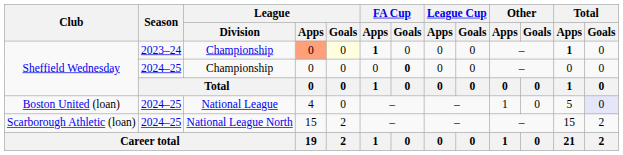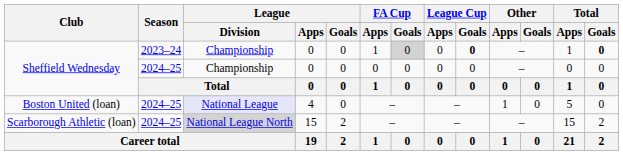Sheffield Wednesday / 2023–24 | League / Apps: lightsalmon background -> no background
Sheffield Wednesday / 2023–24 | League / Goals: lightyellow background -> no background
Sheffield Wednesday / 2023–24 | FA Cup / Apps: bold -> normal
Sheffield Wednesday / 2023–24 | FA Cup / Goals: no background -> lightgrey background
Sheffield Wednesday / 2023–24 | League Cup / Goals: normal -> bold
Sheffield Wednesday / 2023–24 | Total / Apps: bold -> normal
Sheffield Wednesday / 2023–24 | Total / Goals: normal -> bold
Sheffield Wednesday / 2024–25 | FA Cup / Goals: bold -> normal
Boston United (loan) | League / Division: no background -> lavender background
Boston United (loan) | Total / Goals: lavender background -> no background
Scarborough Athletic (loan) | League / Division: no background -> lightgrey background
